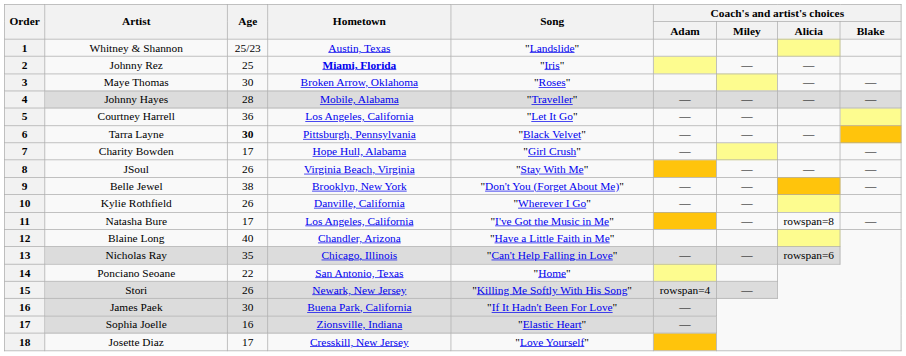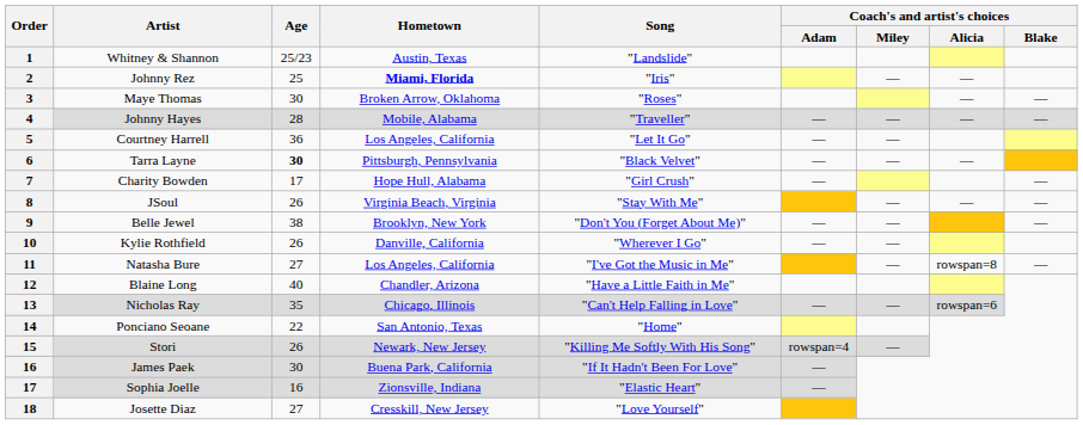Natasha Bure | Age: 17 -> 27
Josette Diaz | Age: 17 -> 27
